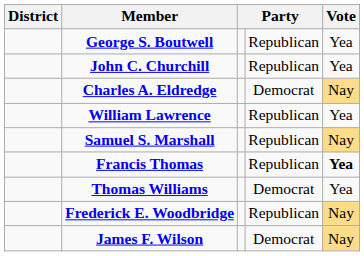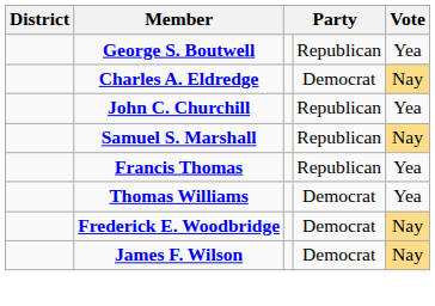rows swapped: John C. Churchill <-> Charles A. Eldredge
- row: William Lawrence | Republican | Yea
Francis Thomas | Vote: bold -> normal
Frederick E. Woodbridge | column 4: Republican -> Democrat
